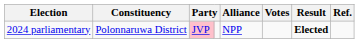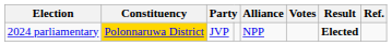2024 parliamentary | Constituency: no background -> gold background
2024 parliamentary | column 3: pink background -> no background
